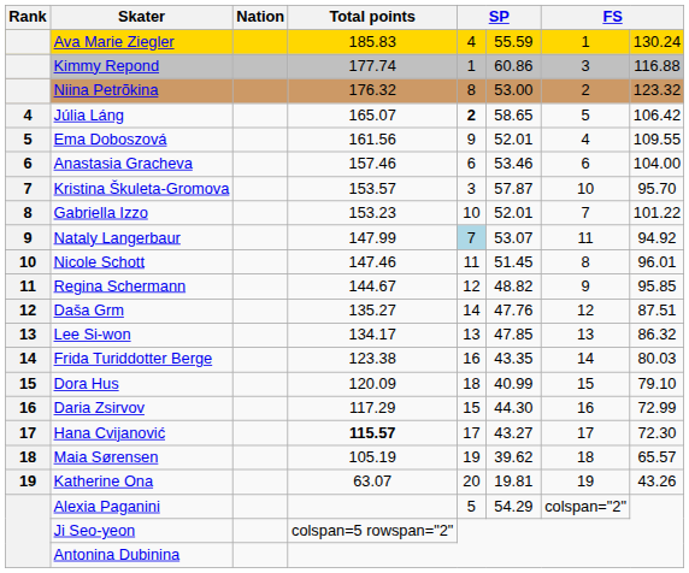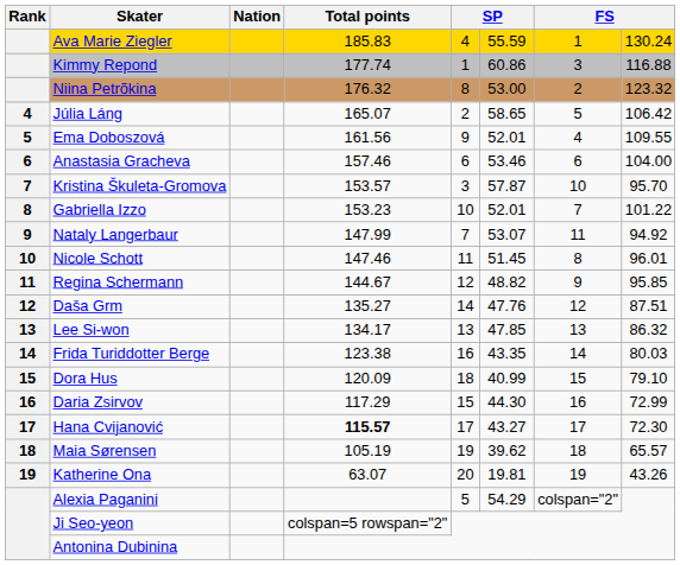Júlia Láng | column 5: bold -> normal
Nataly Langerbaur | column 5: lightblue background -> no background
